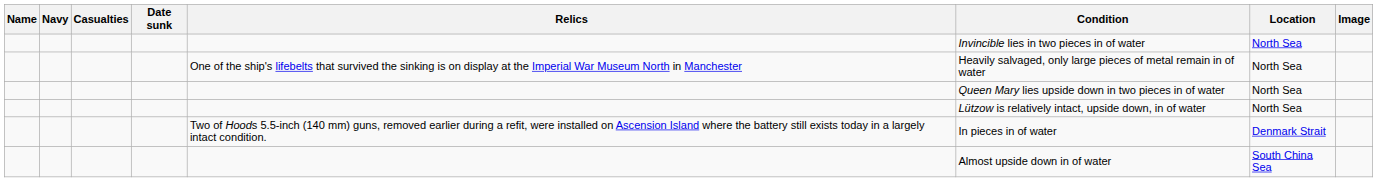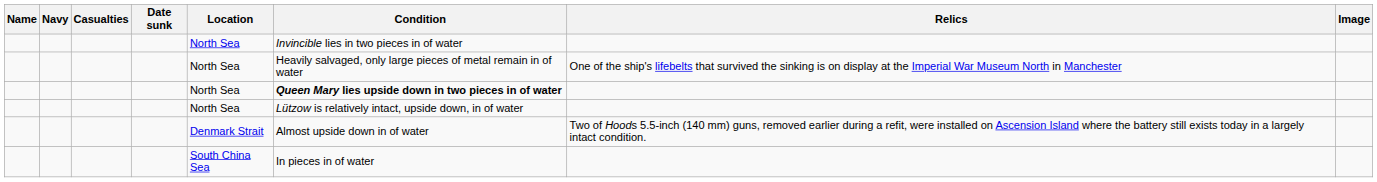columns swapped: Location <-> Relics
row 4 | Condition: normal -> bold
row 6 | Condition: In pieces in of water -> Almost upside down in of water
row 7 | Condition: Almost upside down in of water -> In pieces in of water
